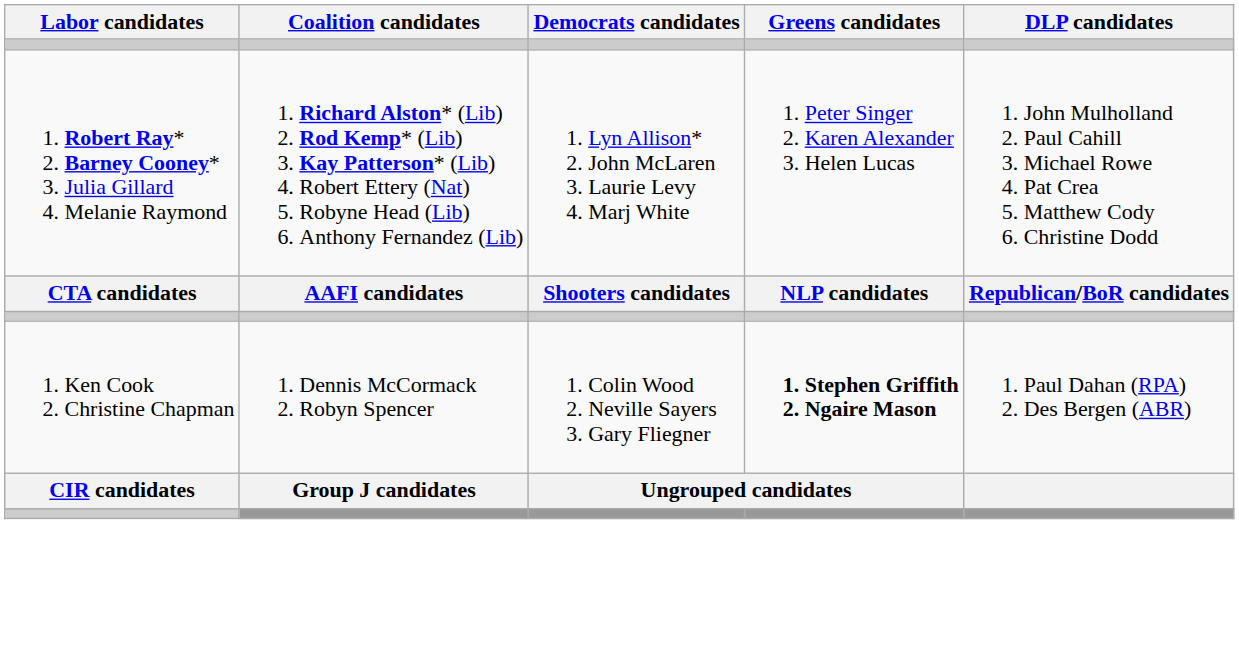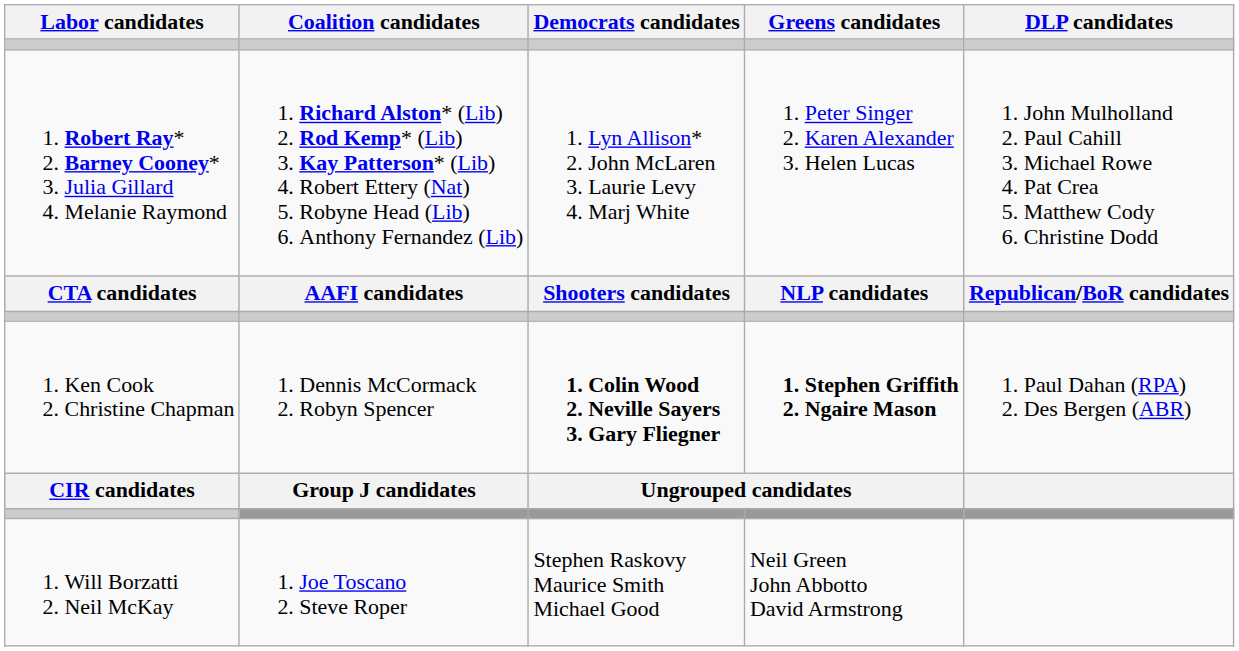Ken Cook Christine Chapman | Democrats candidates: normal -> bold
+ row: Will Borzatti Neil McKay | Joe Toscano Steve Roper | Stephen Raskovy Maurice Smith Michael Good | Neil Green John Abbotto David Armstrong
